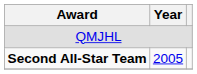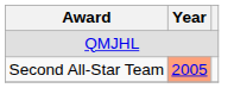Second All-Star Team | Award: bold -> normal
Second All-Star Team | Year: no background -> lightsalmon background
